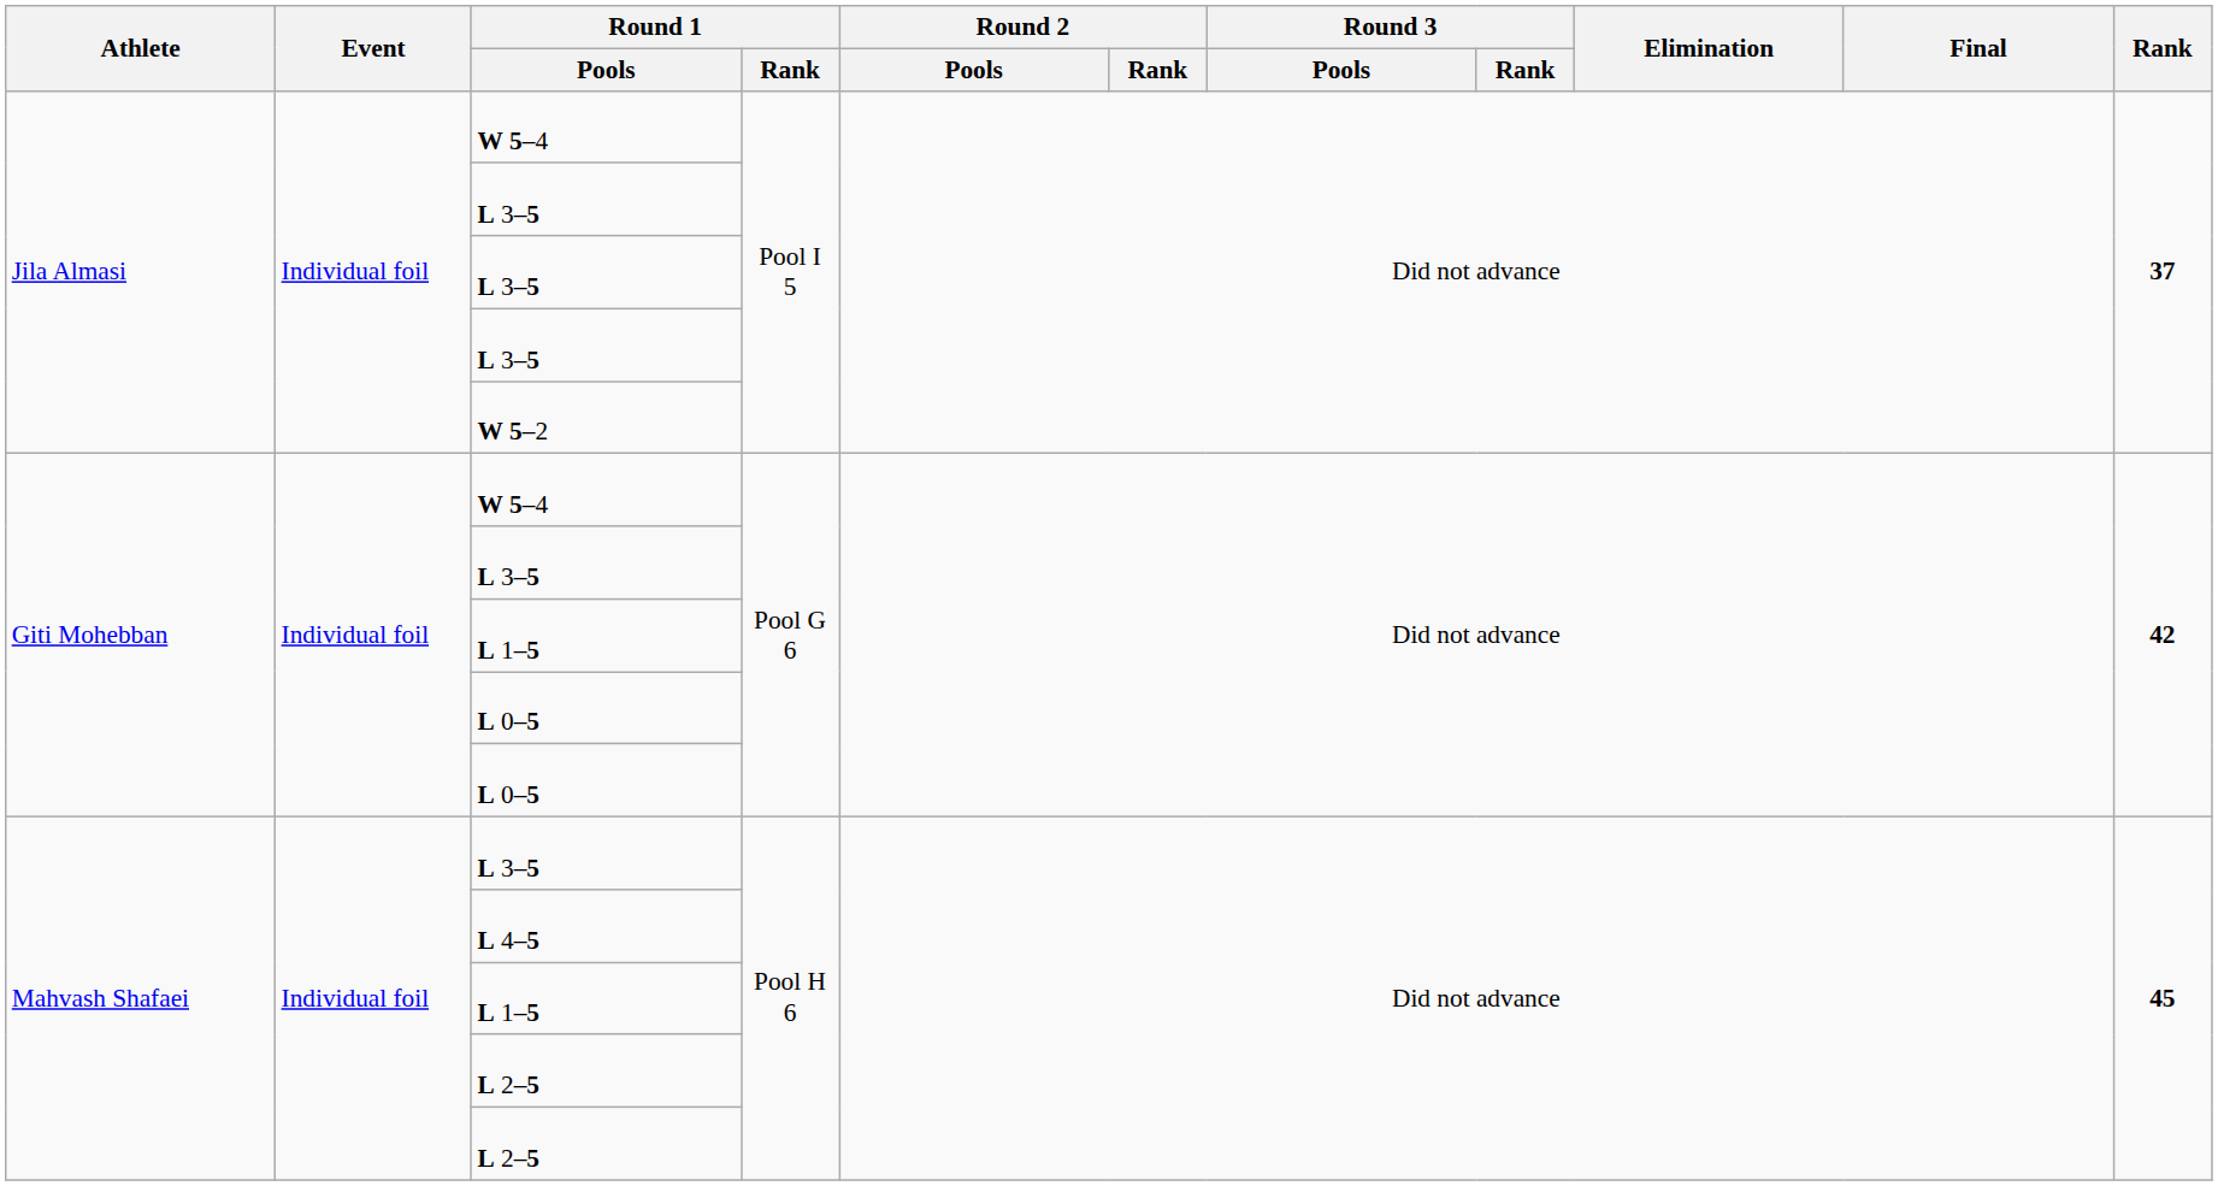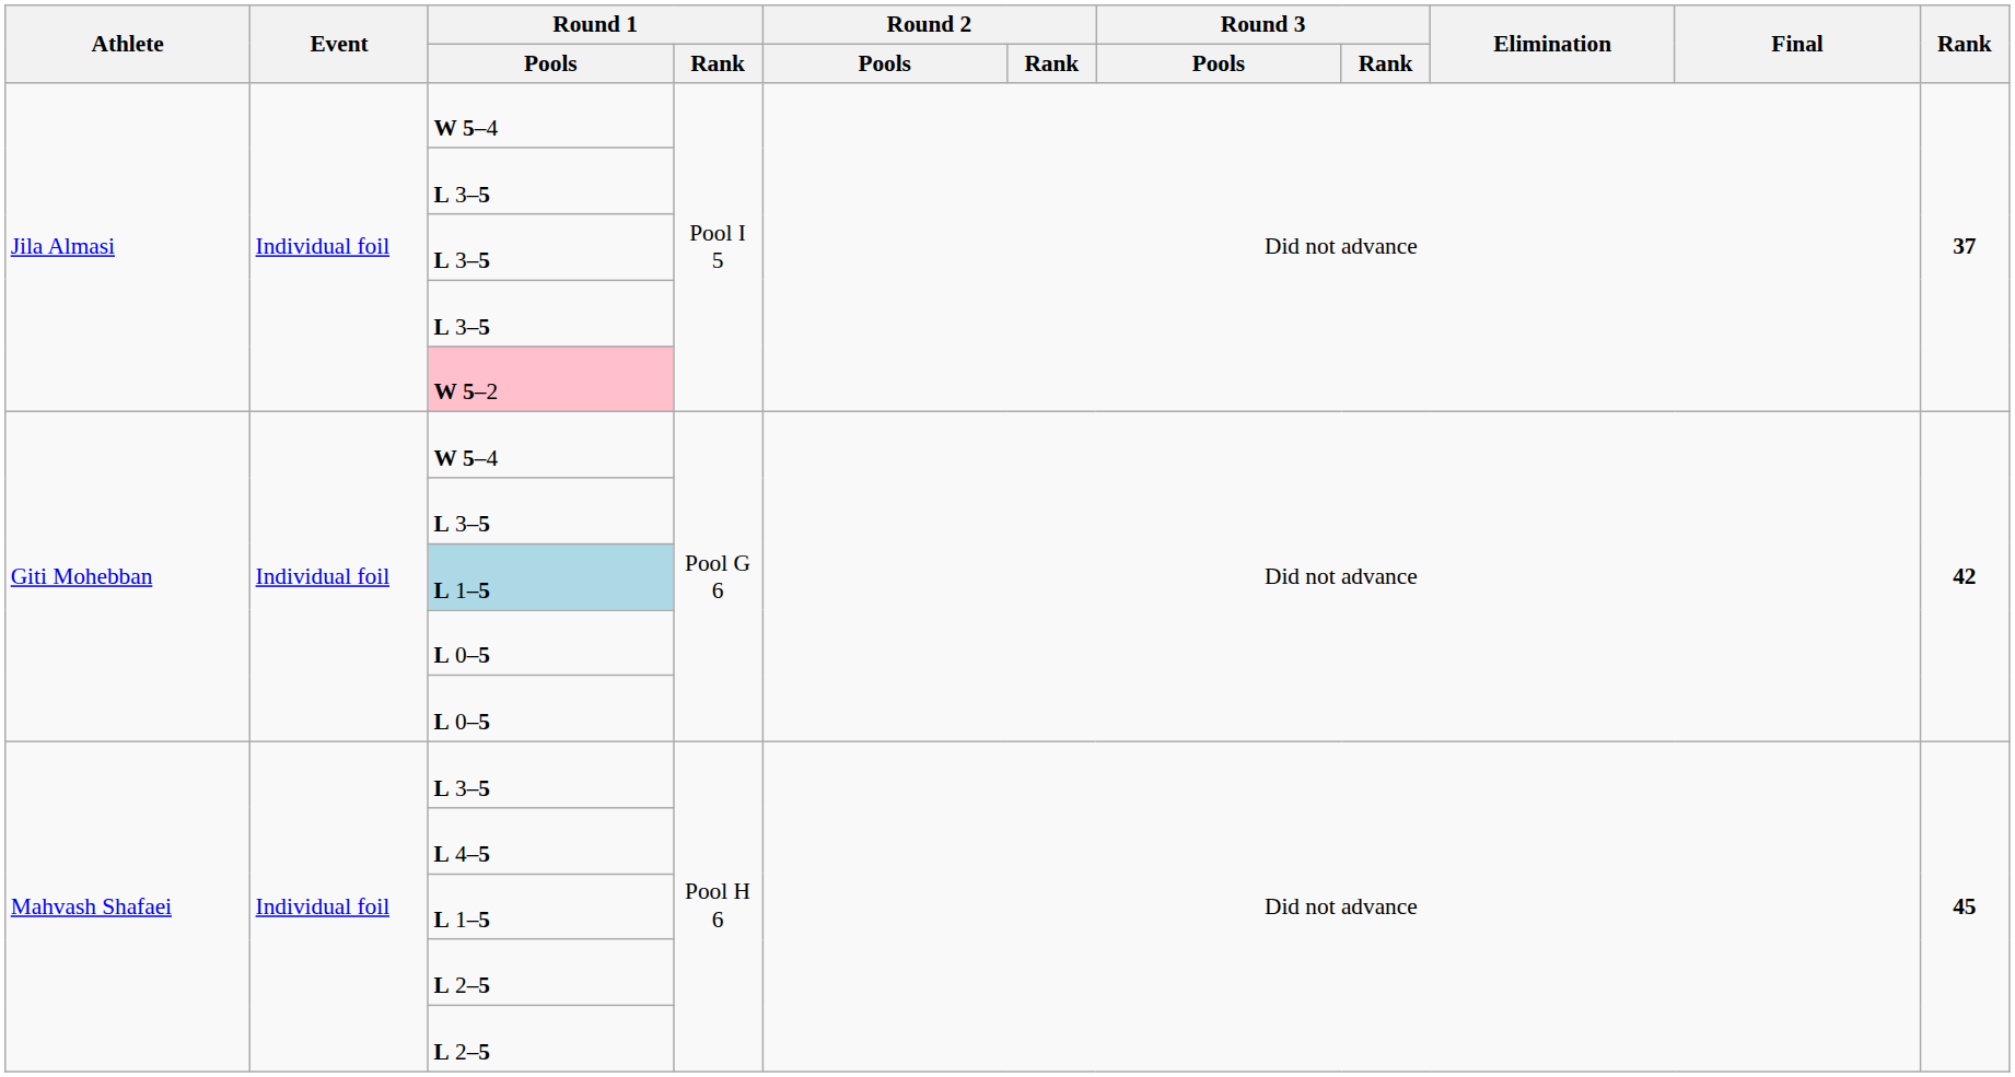W 5–2 | Round 1 / Pools: no background -> pink background
Giti Mohebban / L 1–5 | Round 1 / Pools: no background -> lightblue background
